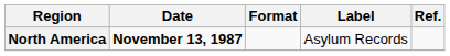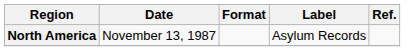North America | Date: bold -> normal
